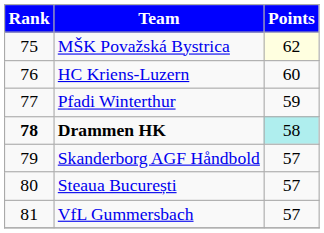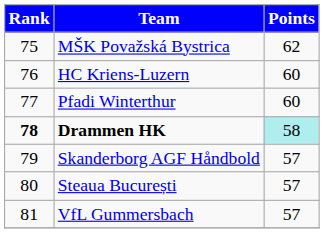MŠK Považská Bystrica | Points: lightyellow background -> no background
Pfadi Winterthur | Points: 59 -> 60
